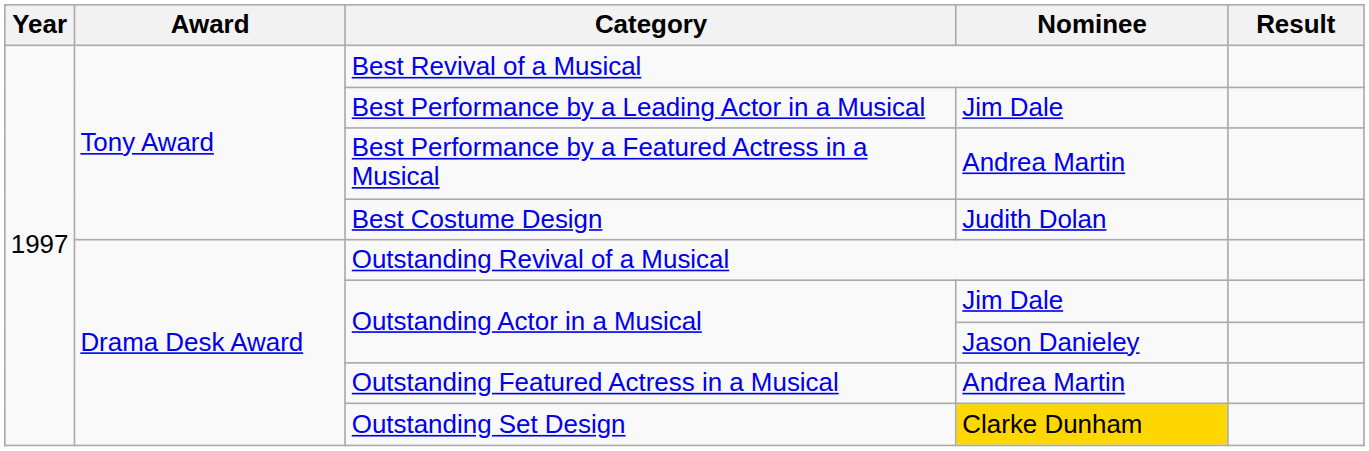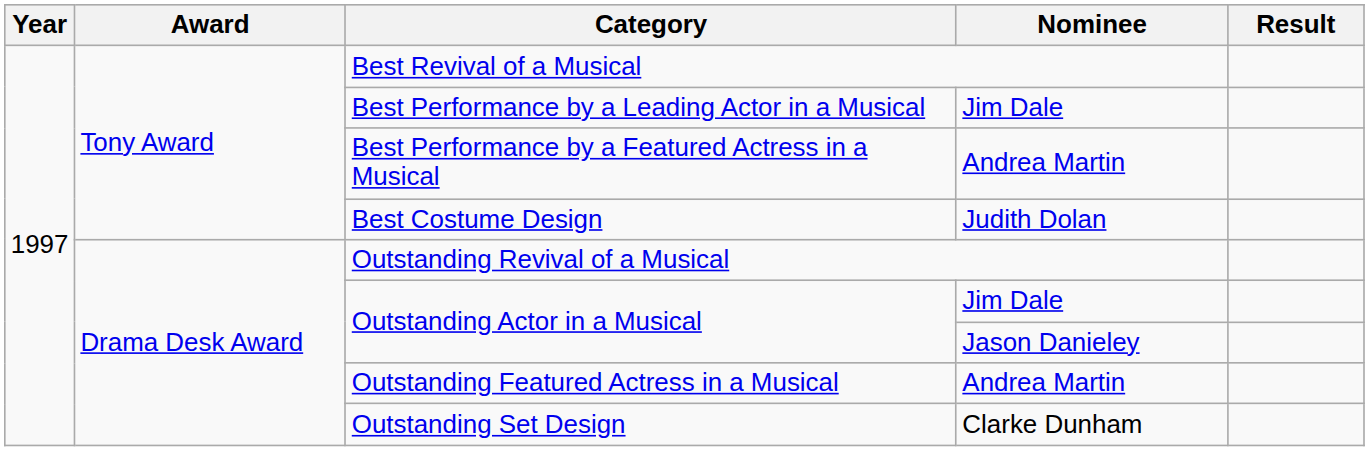Outstanding Set Design | Nominee: gold background -> no background
